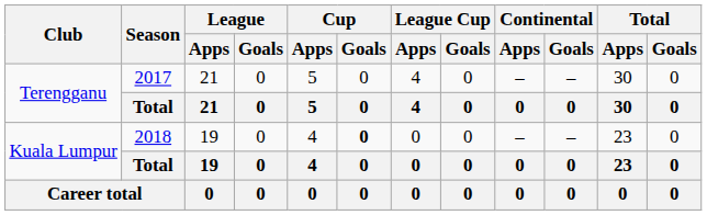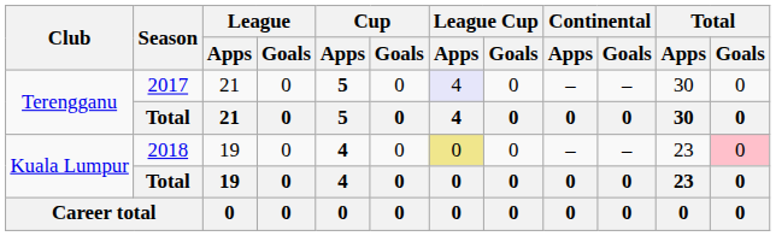Terengganu / 2017 | Cup / Apps: normal -> bold
Terengganu / 2017 | League Cup / Apps: no background -> lavender background
Kuala Lumpur / 2018 | Cup / Apps: normal -> bold
Kuala Lumpur / 2018 | Cup / Goals: bold -> normal
Kuala Lumpur / 2018 | League Cup / Apps: no background -> khaki background
Kuala Lumpur / 2018 | Total / Goals: no background -> pink background
